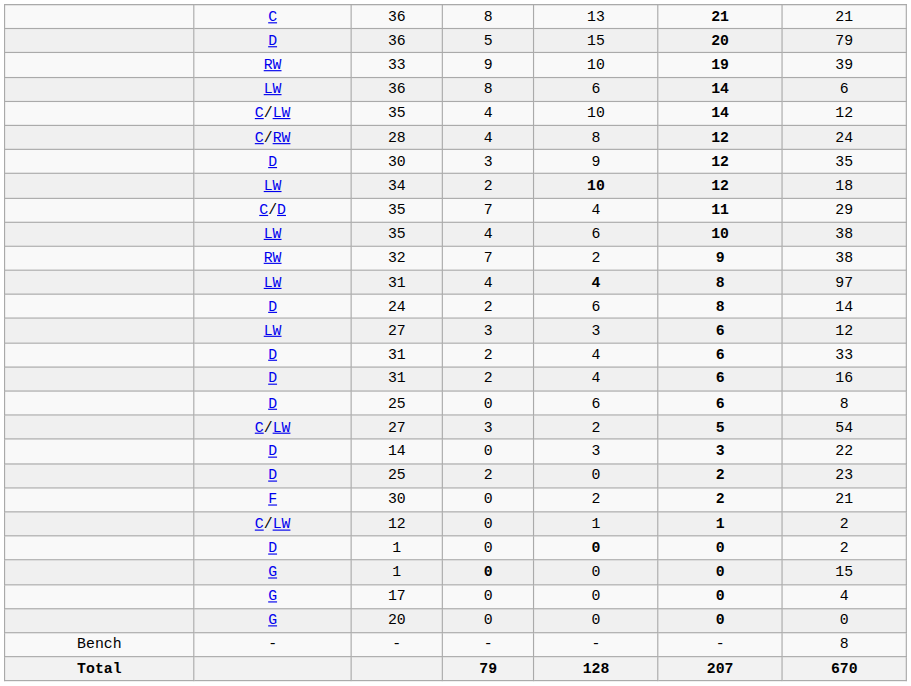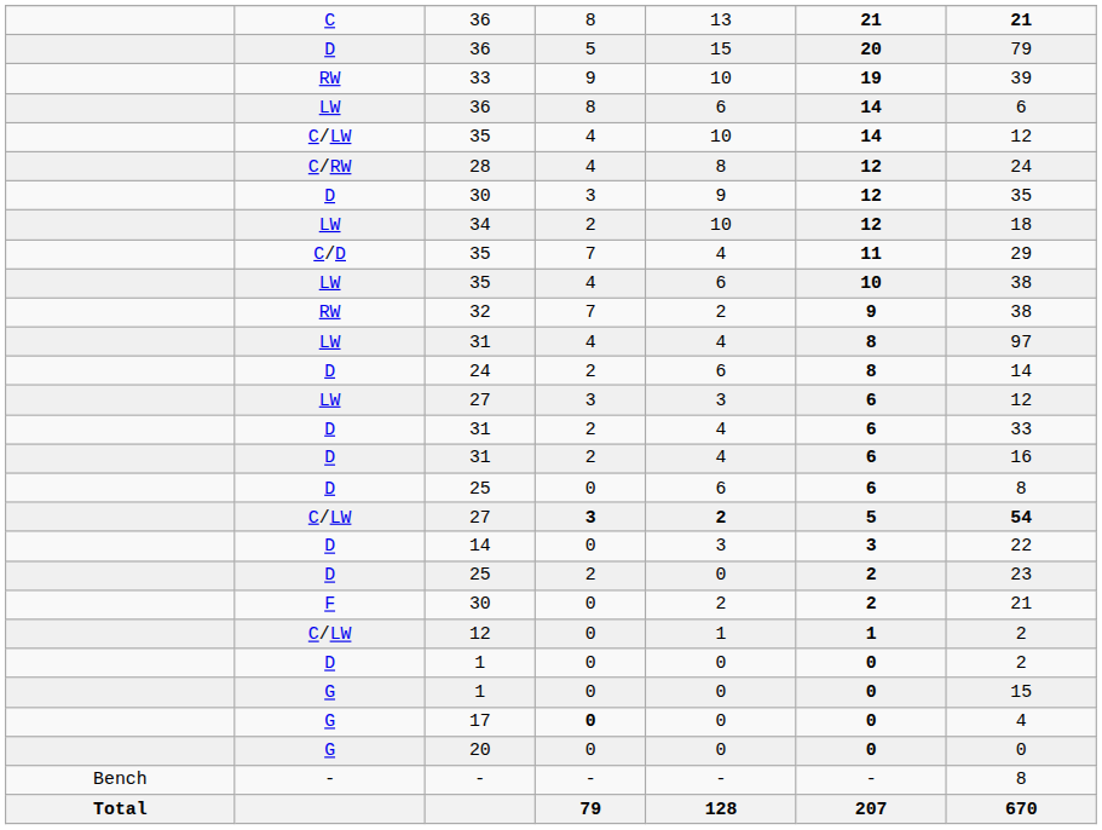C / 36 | column 7: normal -> bold
34 | column 5: bold -> normal
LW / 31 | column 5: bold -> normal
C/LW / 27 | column 4: normal -> bold
C/LW / 27 | column 5: normal -> bold
C/LW / 27 | column 7: normal -> bold
D / 1 | column 5: bold -> normal
G / 1 | column 4: bold -> normal
17 | column 4: normal -> bold
